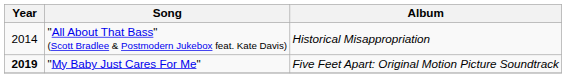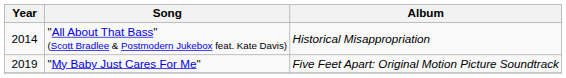"My Baby Just Cares For Me" | Year: bold -> normal
